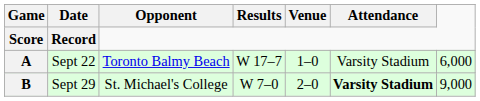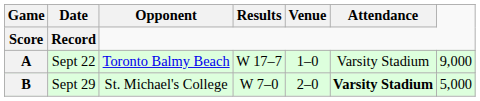A | column 7: 6,000 -> 9,000
B | column 7: 9,000 -> 5,000
